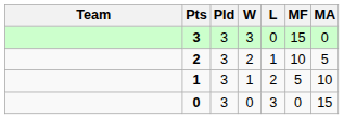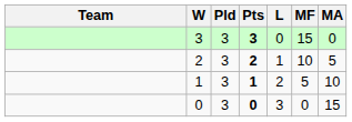columns swapped: Pts <-> W
